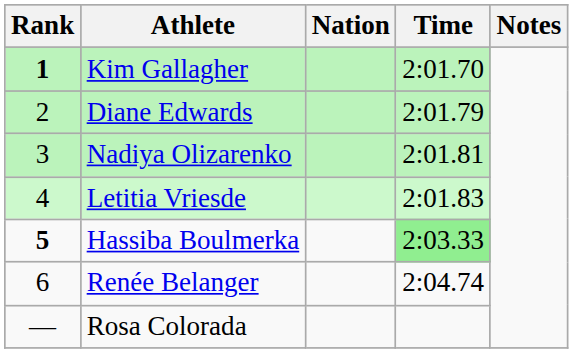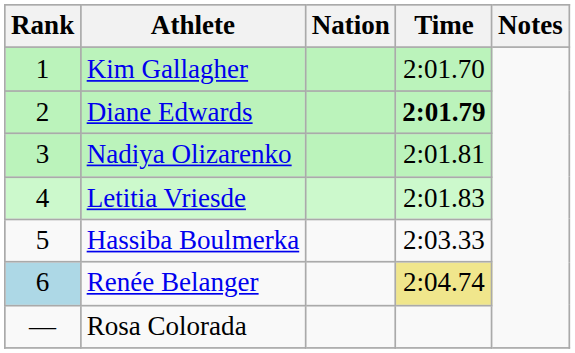Kim Gallagher | Rank: bold -> normal
Diane Edwards | Time: normal -> bold
Hassiba Boulmerka | Rank: bold -> normal
Hassiba Boulmerka | Time: lightgreen background -> no background
Renée Belanger | Rank: no background -> lightblue background
Renée Belanger | Time: no background -> khaki background
